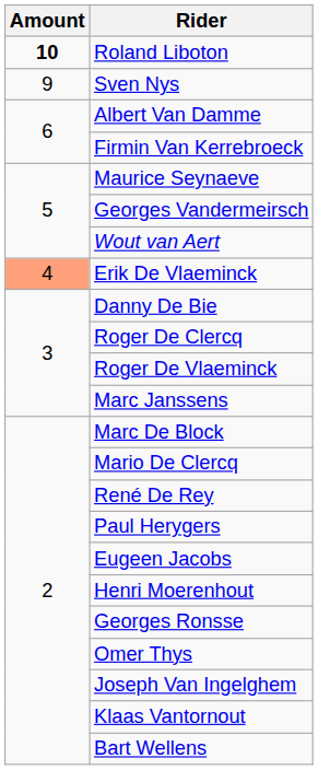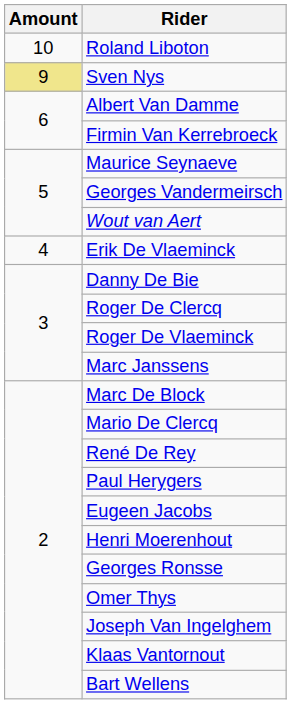Roland Liboton | Amount: bold -> normal
Sven Nys | Amount: no background -> khaki background
Erik De Vlaeminck | Amount: lightsalmon background -> no background
